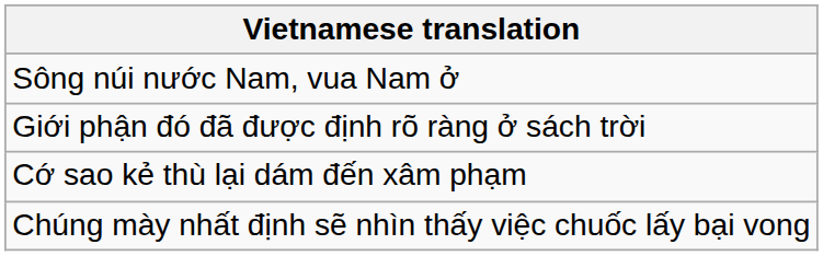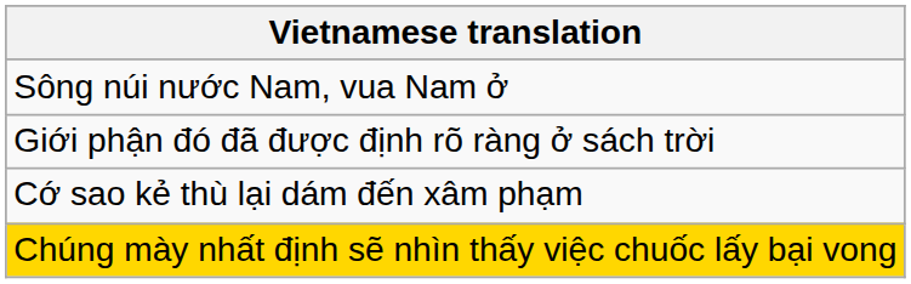row 5 | column 1: no background -> gold background
